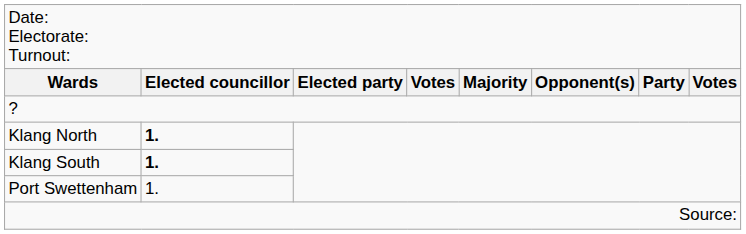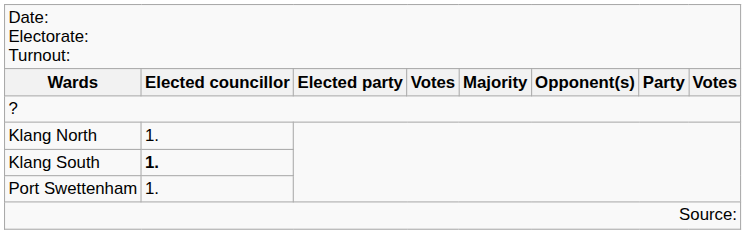Klang North | column 2: bold -> normal
